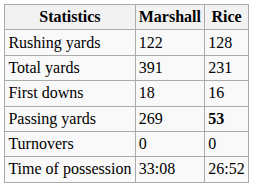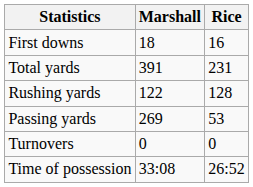rows swapped: First downs <-> Rushing yards
Passing yards | Rice: bold -> normal
